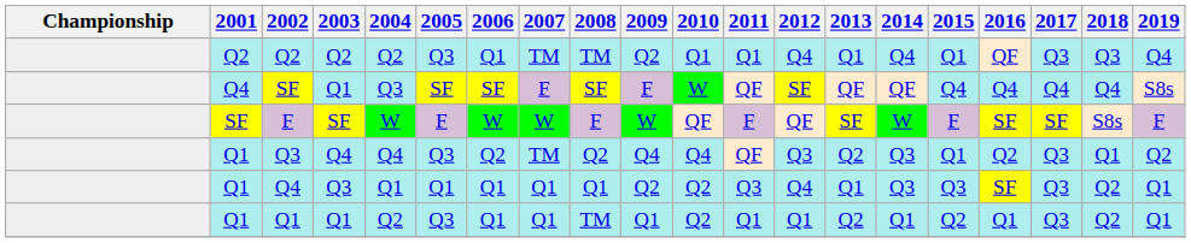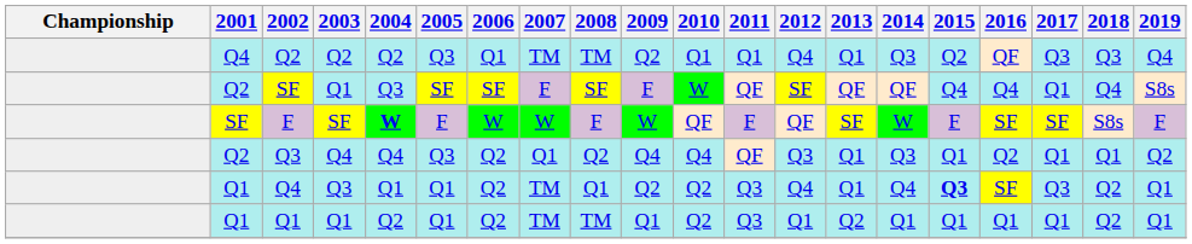row 2 | 2001: Q2 -> Q4
row 2 | 2014: Q4 -> Q3
row 2 | 2015: Q1 -> Q2
row 3 | 2001: Q4 -> Q2
row 3 | 2017: Q4 -> Q1
row 4 | 2004: normal -> bold
row 5 | 2001: Q1 -> Q2
row 5 | 2007: TM -> Q1
row 5 | 2013: Q2 -> Q1
row 5 | 2017: Q3 -> Q1
row 6 | 2006: Q1 -> Q2
row 6 | 2007: Q1 -> TM
row 6 | 2014: Q3 -> Q4
row 6 | 2015: normal -> bold
row 7 | 2005: Q3 -> Q1
row 7 | 2006: Q1 -> Q2
row 7 | 2007: Q1 -> TM
row 7 | 2011: Q1 -> Q3
row 7 | 2015: Q2 -> Q1
row 7 | 2017: Q3 -> Q1
